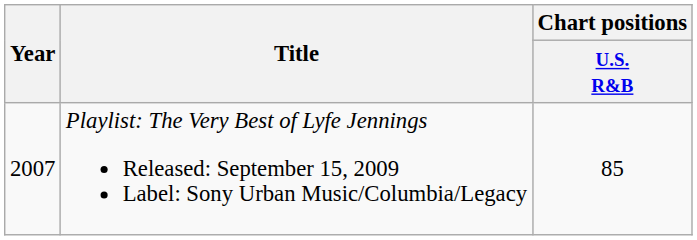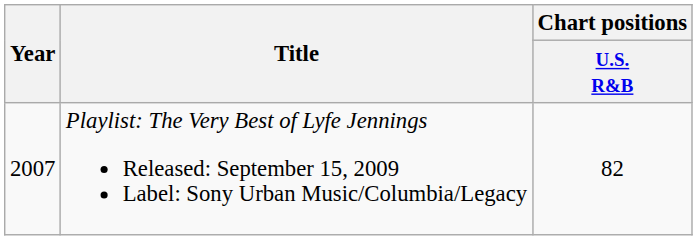row 3 | Chart positions / U.S. R&B: 85 -> 82
